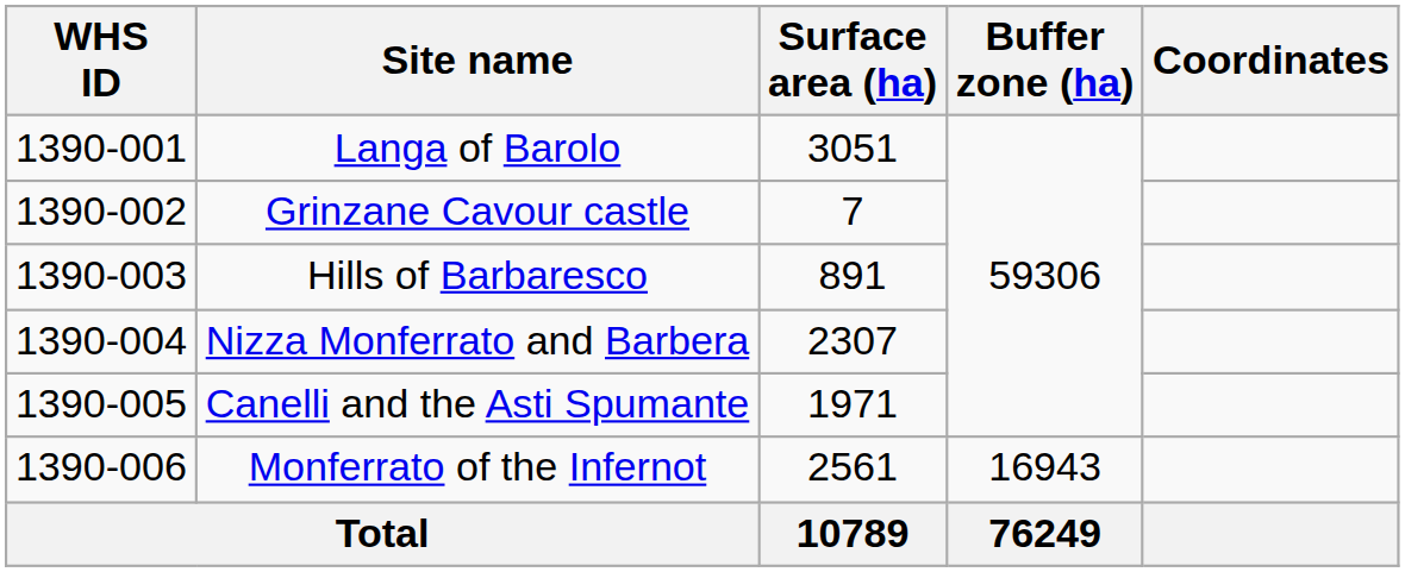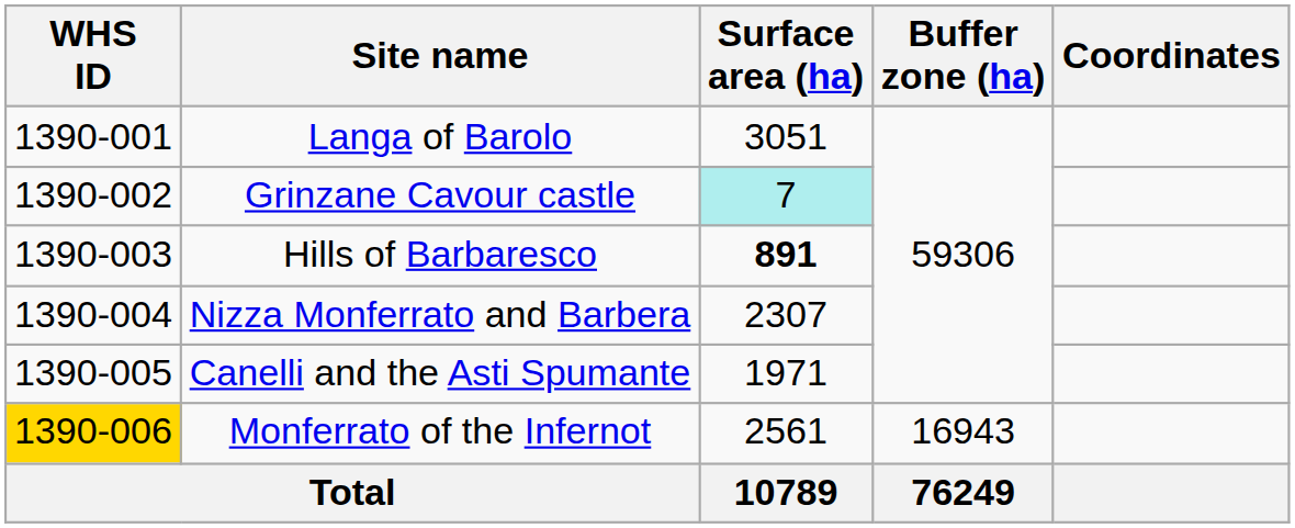Grinzane Cavour castle | Surface area (ha): no background -> paleturquoise background
Hills of Barbaresco | Surface area (ha): normal -> bold
Monferrato of the Infernot | WHS ID: no background -> gold background
